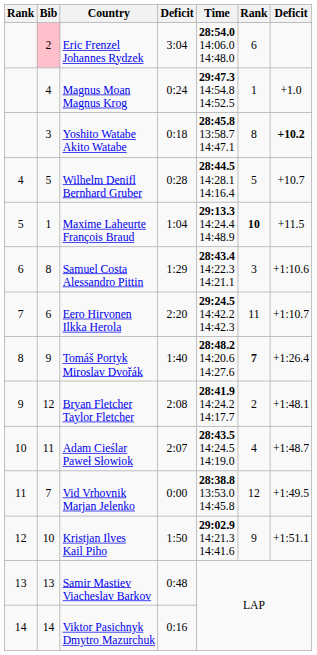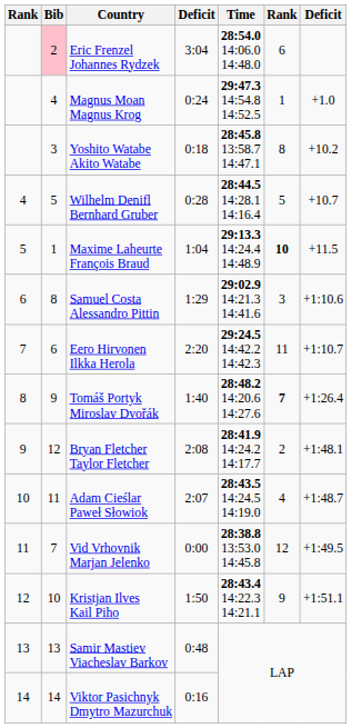Yoshito Watabe Akito Watabe | column 7: bold -> normal
Samuel Costa Alessandro Pittin | Time: 28:43.4 14:22.3 14:21.1 -> 29:02.9 14:21.3 14:41.6
Kristjan Ilves Kail Piho | Time: 29:02.9 14:21.3 14:41.6 -> 28:43.4 14:22.3 14:21.1
